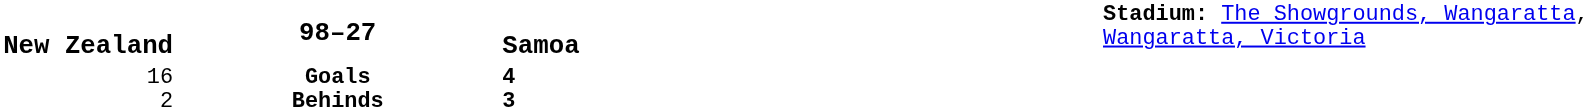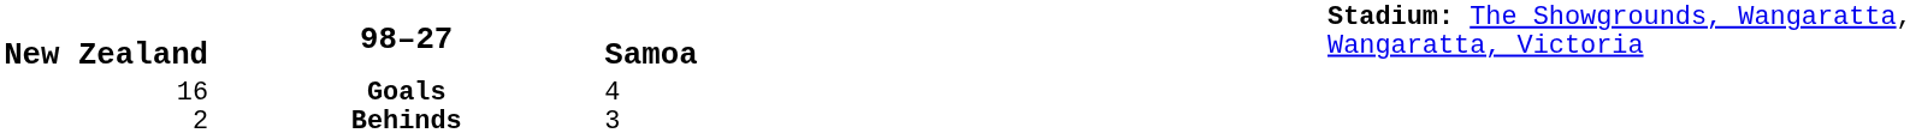16 2 | column 3: bold -> normal
